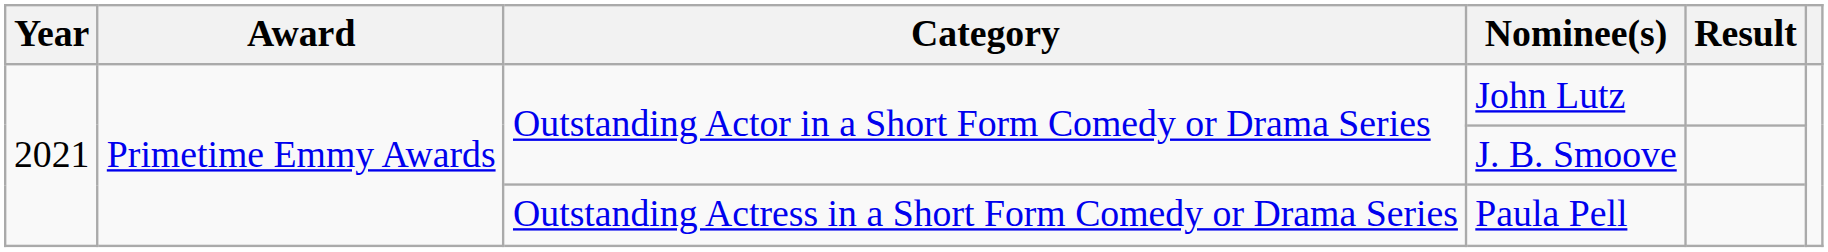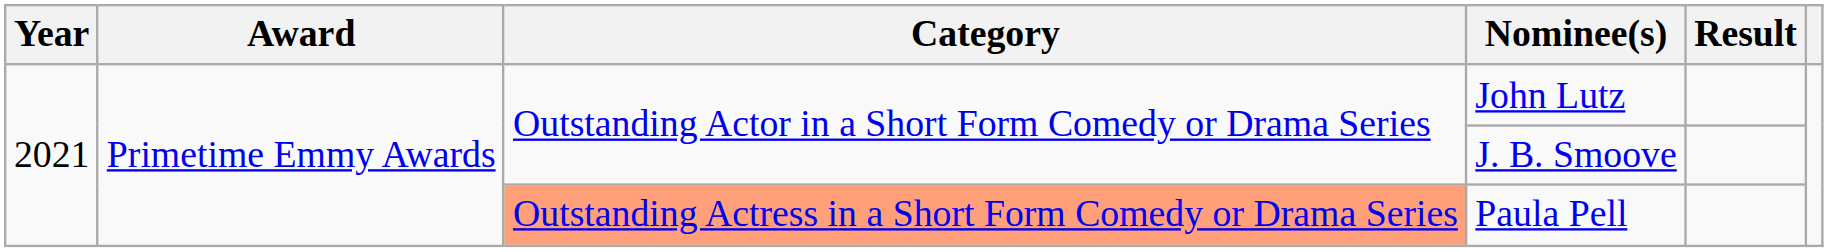Paula Pell | Category: no background -> lightsalmon background
